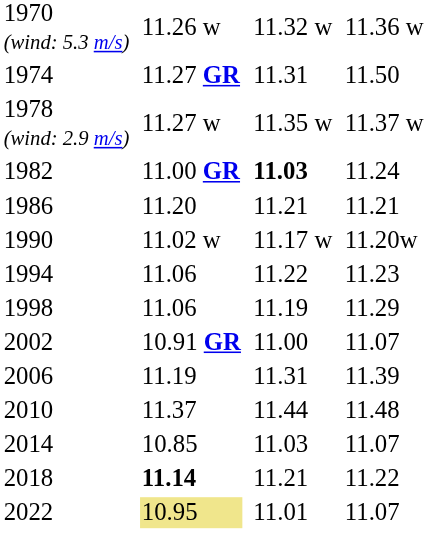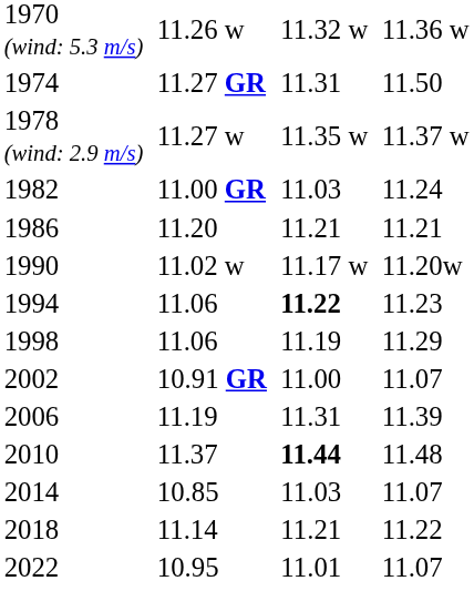1982 | column 3: bold -> normal
1994 | column 3: normal -> bold
2010 | column 3: normal -> bold
2018 | column 2: bold -> normal
2022 | column 2: khaki background -> no background
